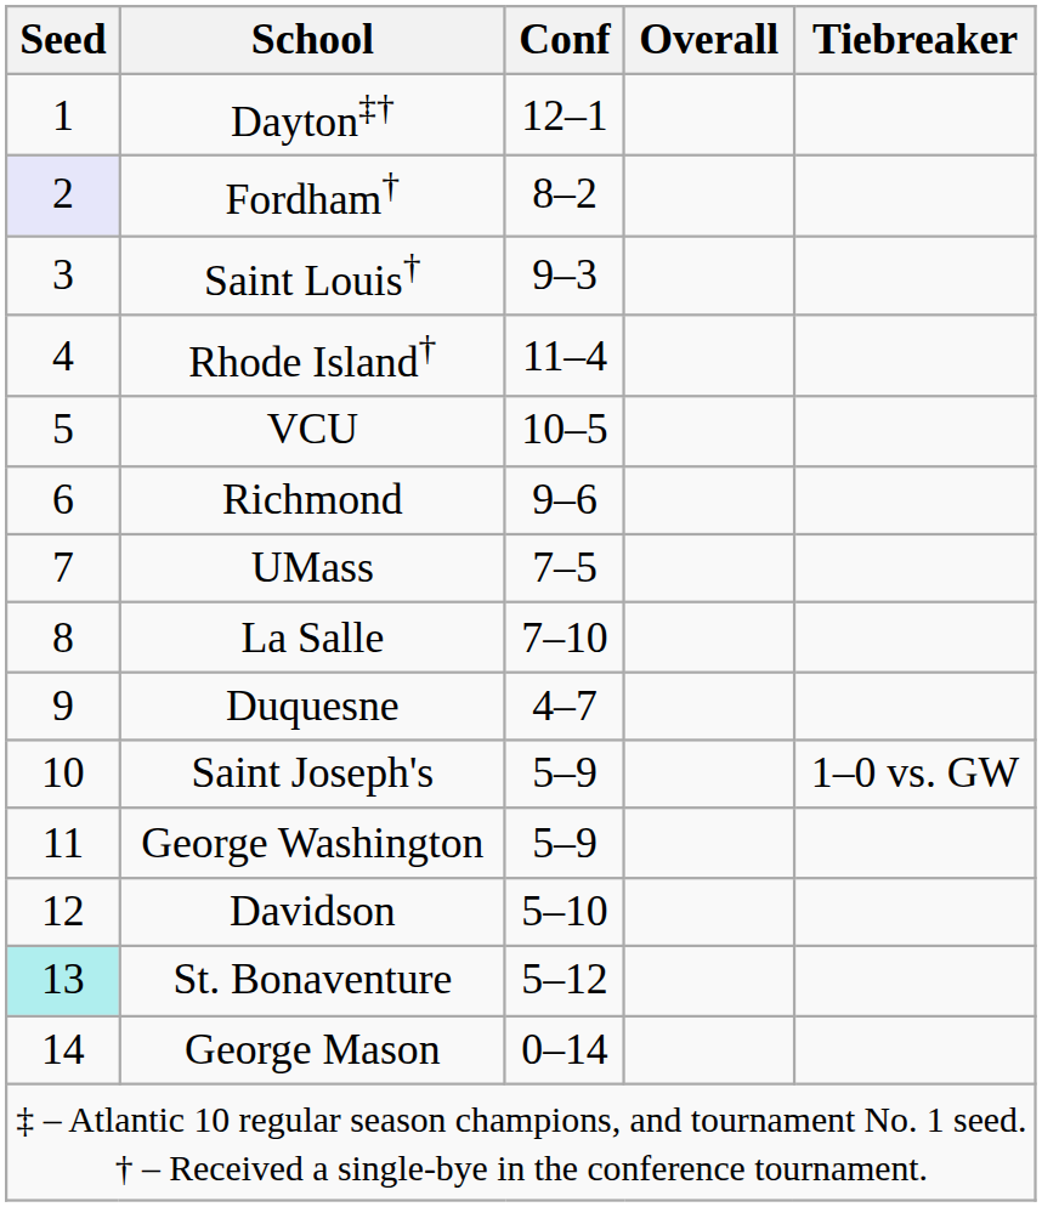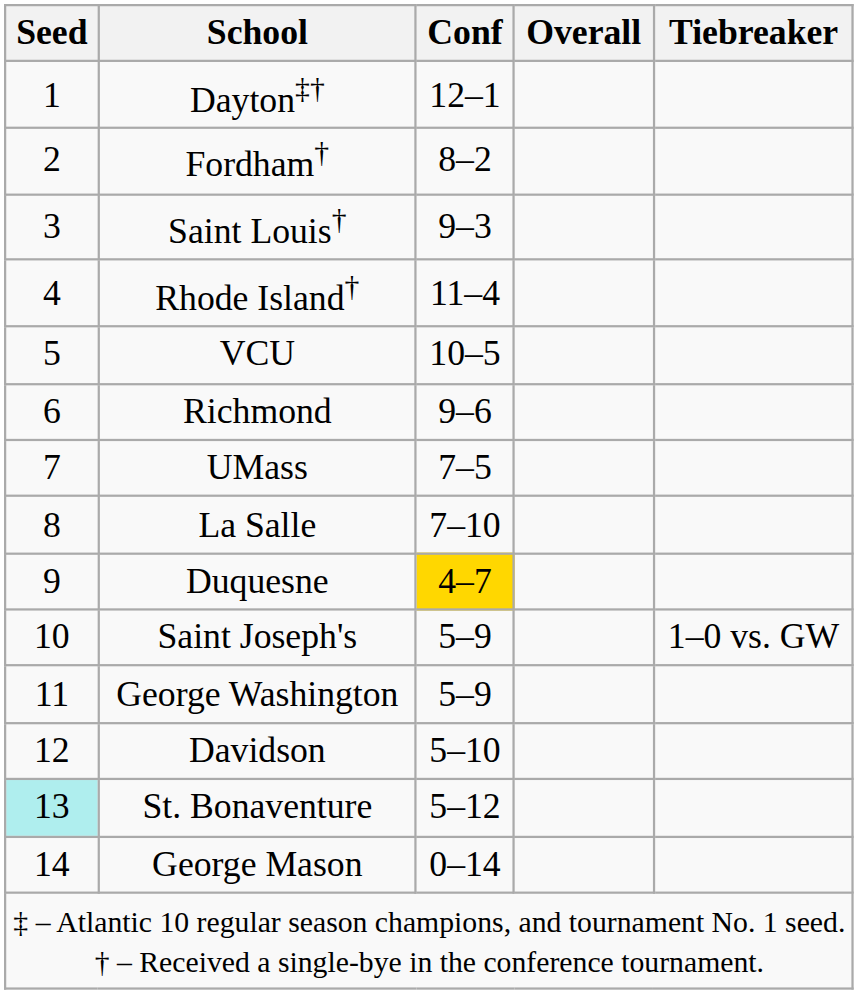Fordham† | Seed: lavender background -> no background
Duquesne | Conf: no background -> gold background
